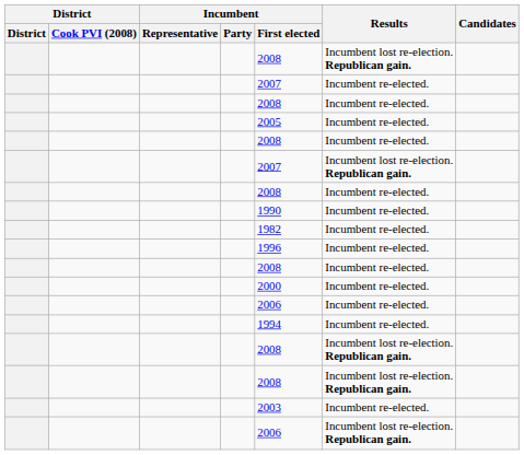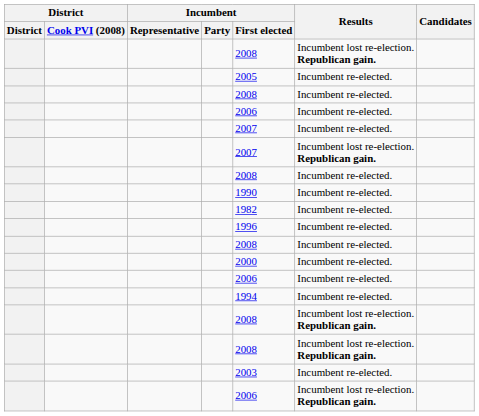row 4 | Incumbent / First elected: 2007 -> 2005
row 6 | Incumbent / First elected: 2005 -> 2006
row 7 | Incumbent / First elected: 2008 -> 2007
